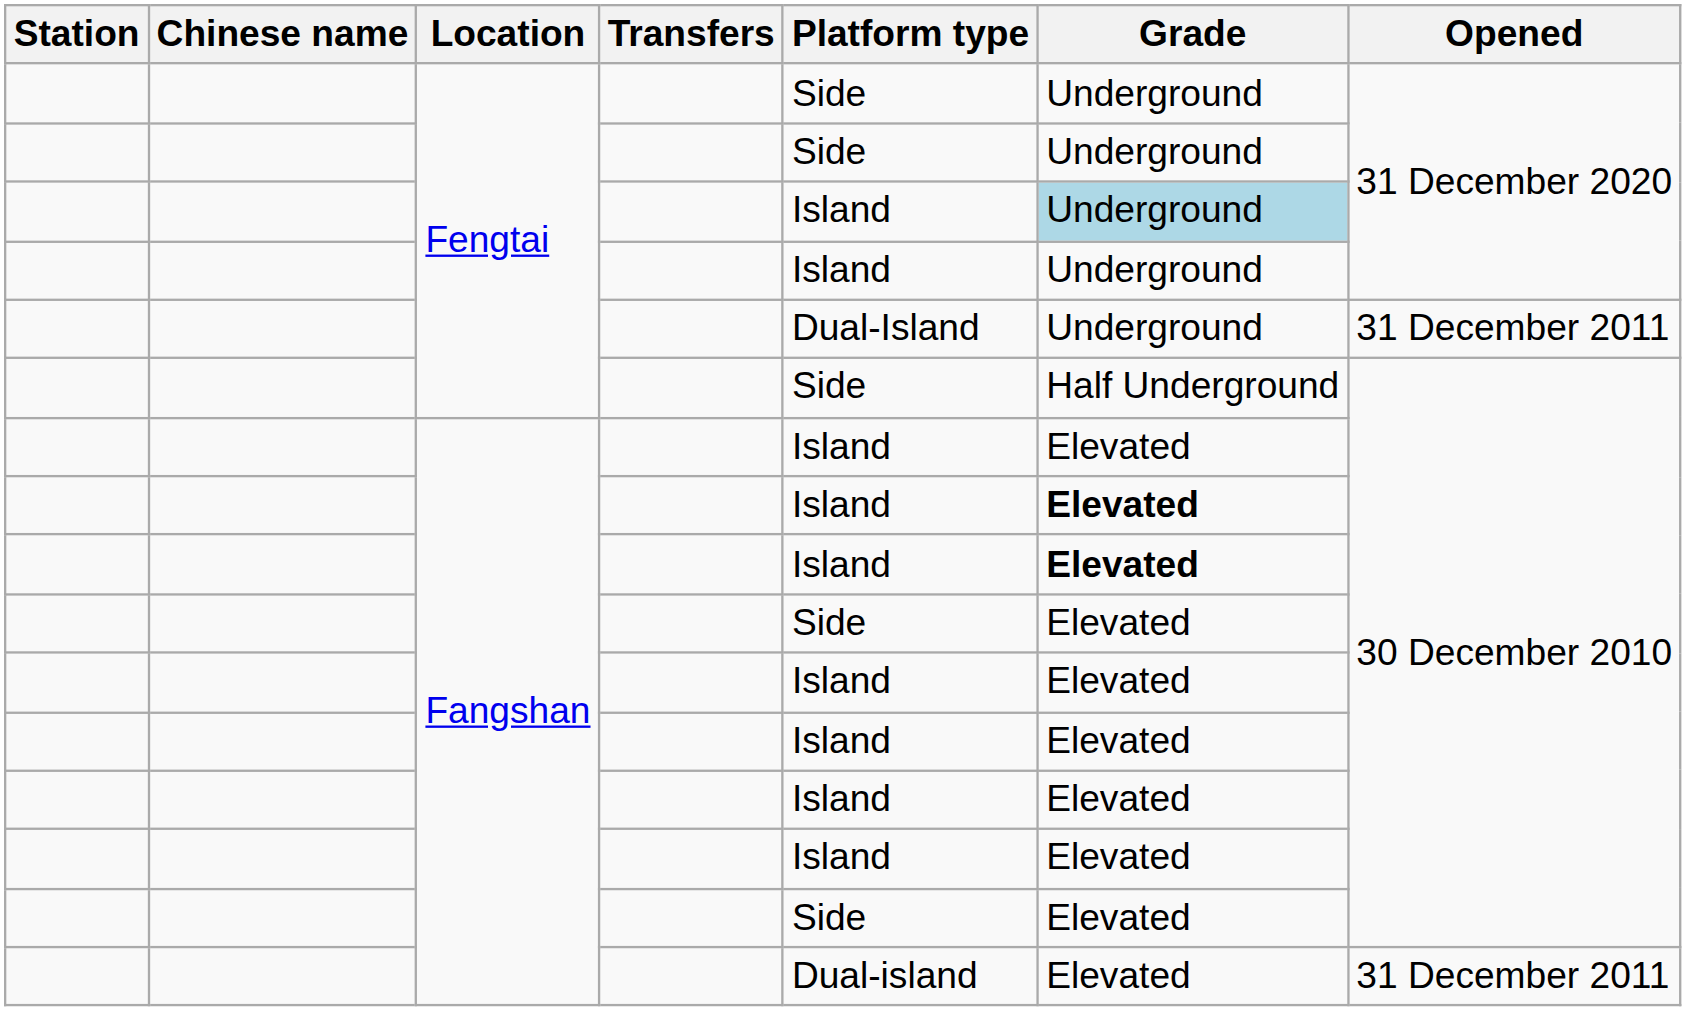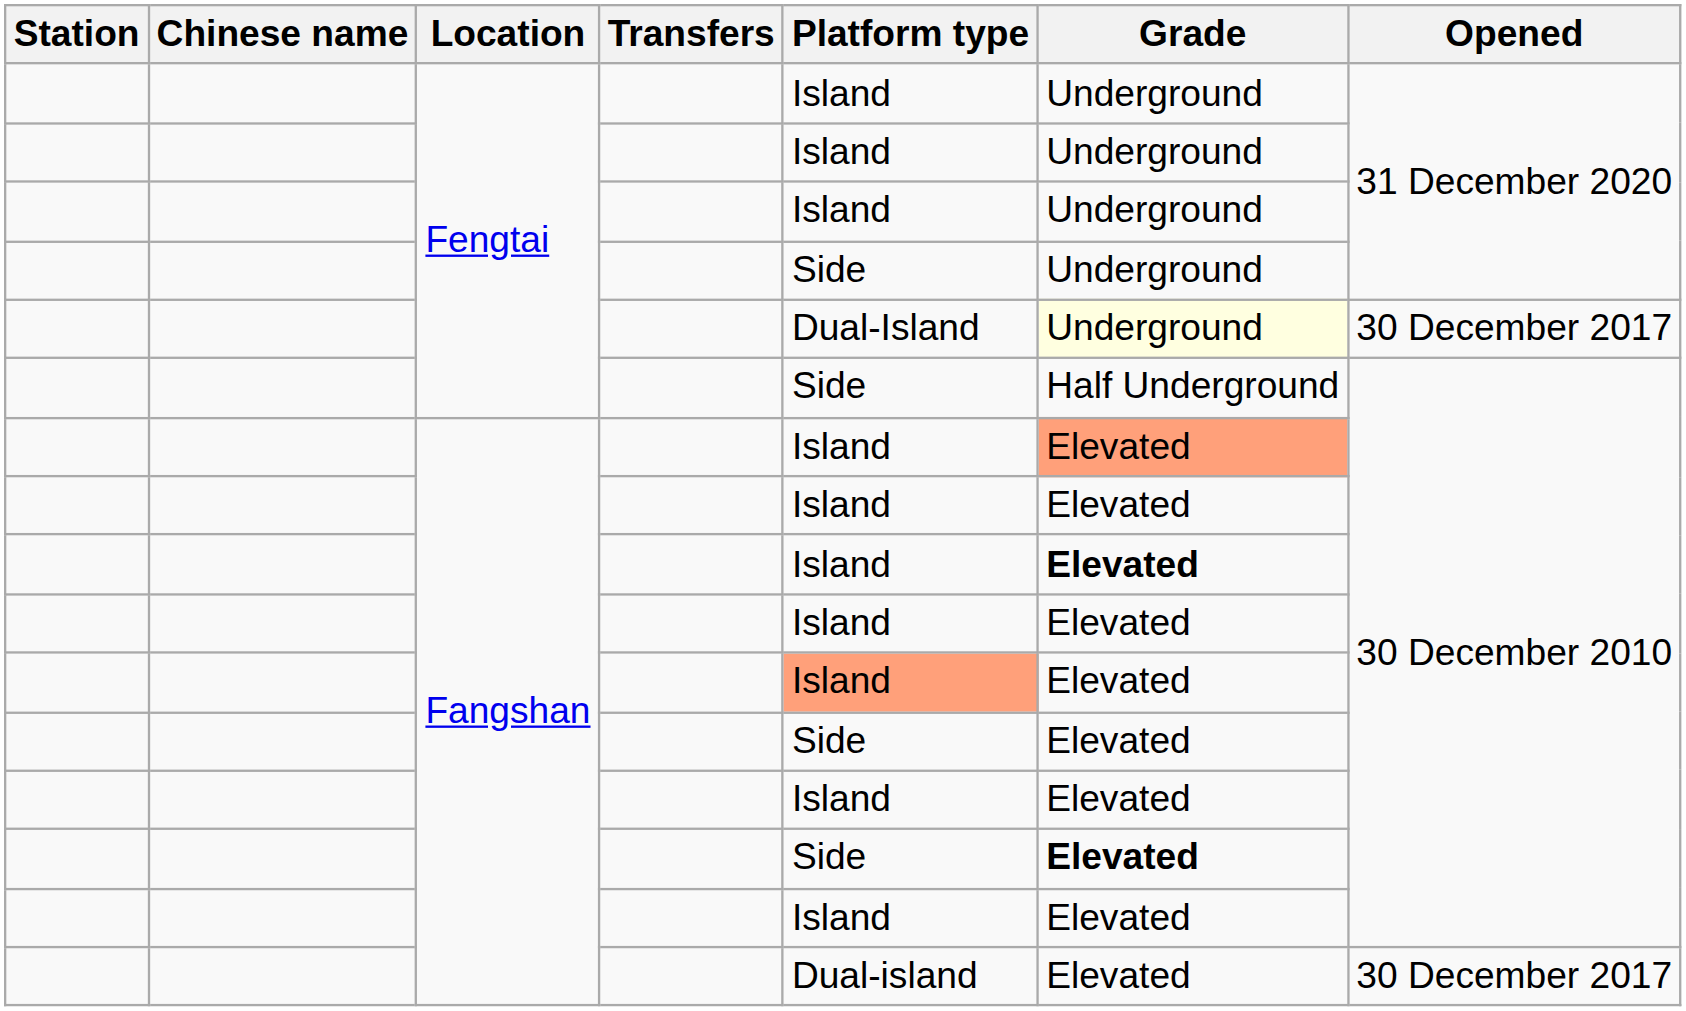row 2 | Platform type: Side -> Island
row 3 | Platform type: Side -> Island
row 4 | Grade: lightblue background -> no background
row 5 | Platform type: Island -> Side
row 6 | Grade: no background -> lightyellow background
row 6 | Opened: 31 December 2011 -> 30 December 2017
row 8 | Grade: no background -> lightsalmon background
row 9 | Grade: bold -> normal
row 11 | Platform type: Side -> Island
row 12 | Platform type: no background -> lightsalmon background
row 13 | Platform type: Island -> Side
row 15 | Platform type: Island -> Side
row 15 | Grade: normal -> bold
row 16 | Platform type: Side -> Island
row 17 | Opened: 31 December 2011 -> 30 December 2017
